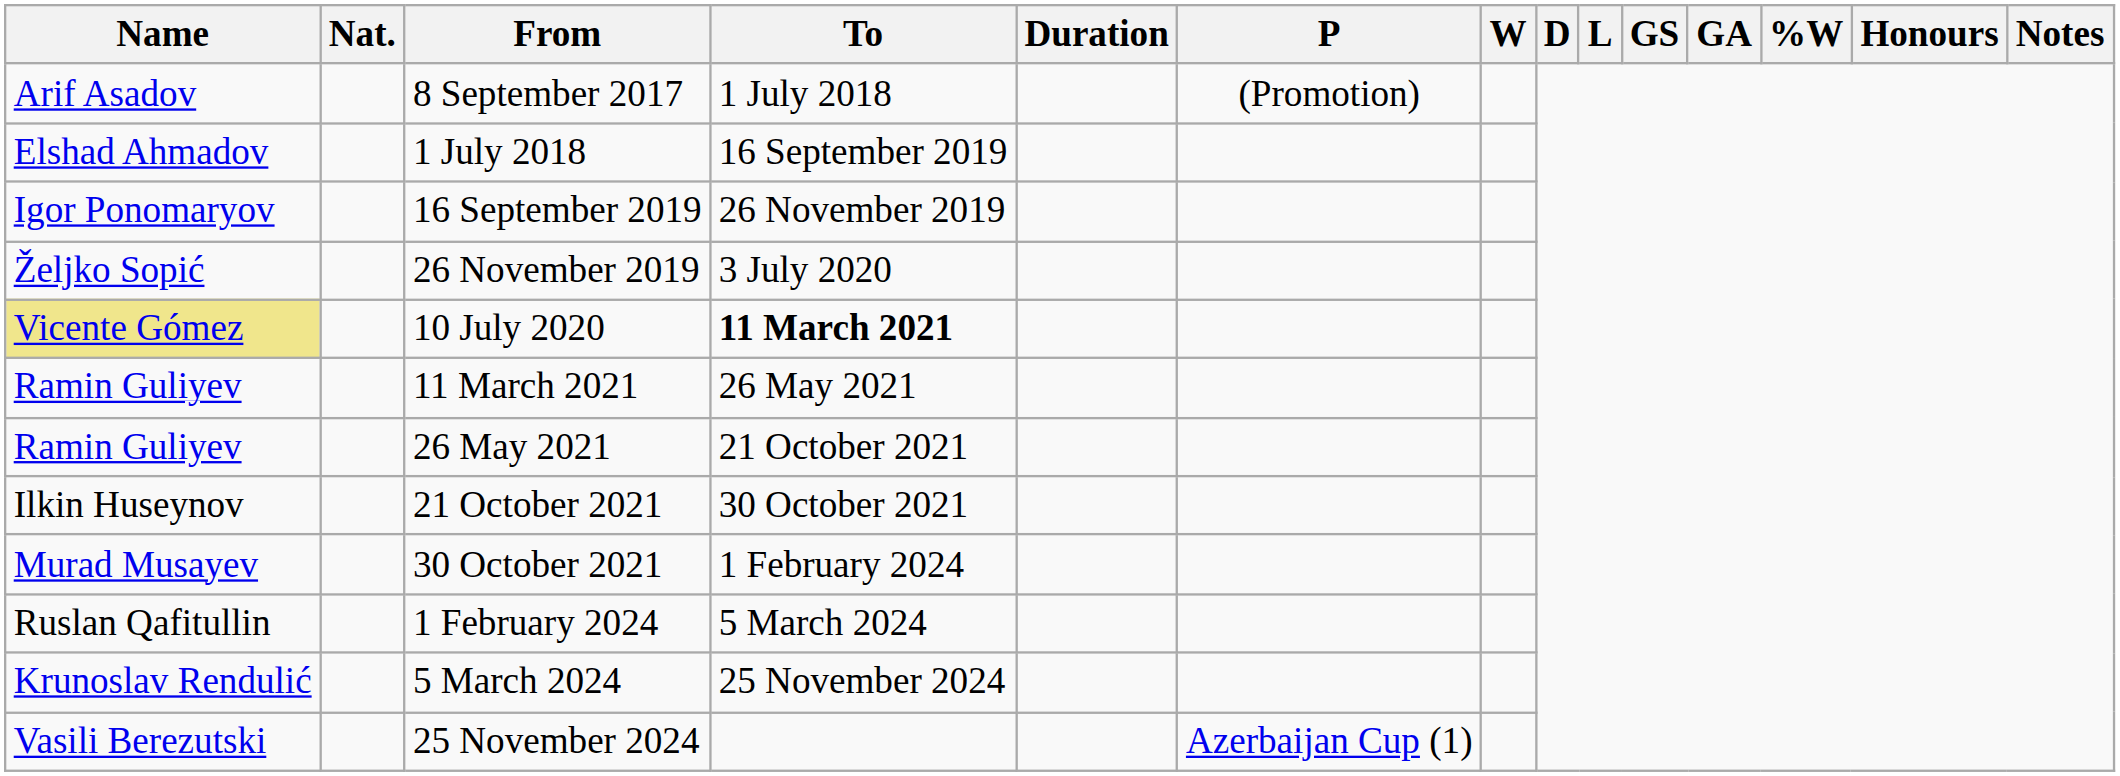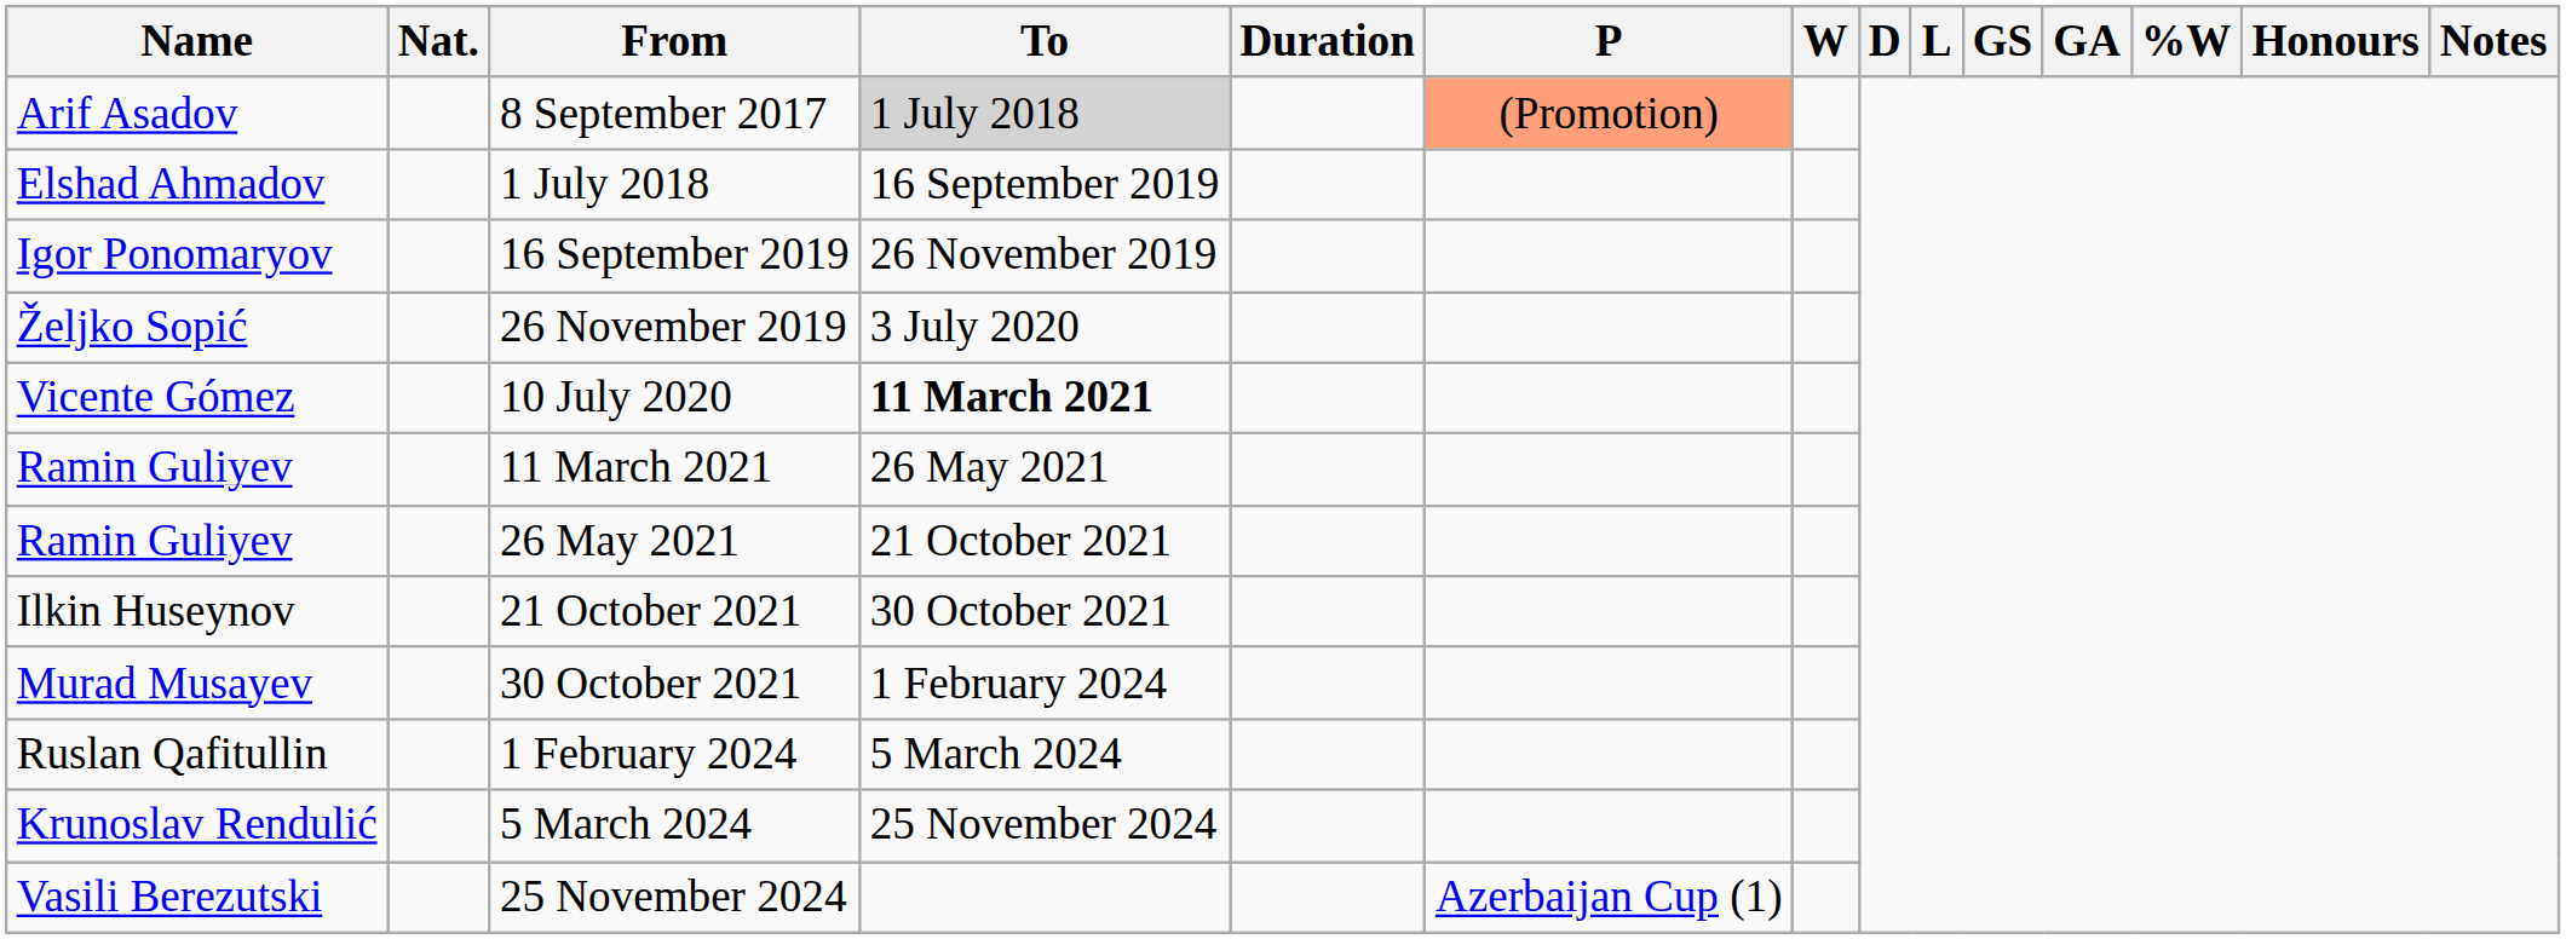8 September 2017 | To: no background -> lightgrey background
8 September 2017 | P: no background -> lightsalmon background
10 July 2020 | Name: khaki background -> no background
